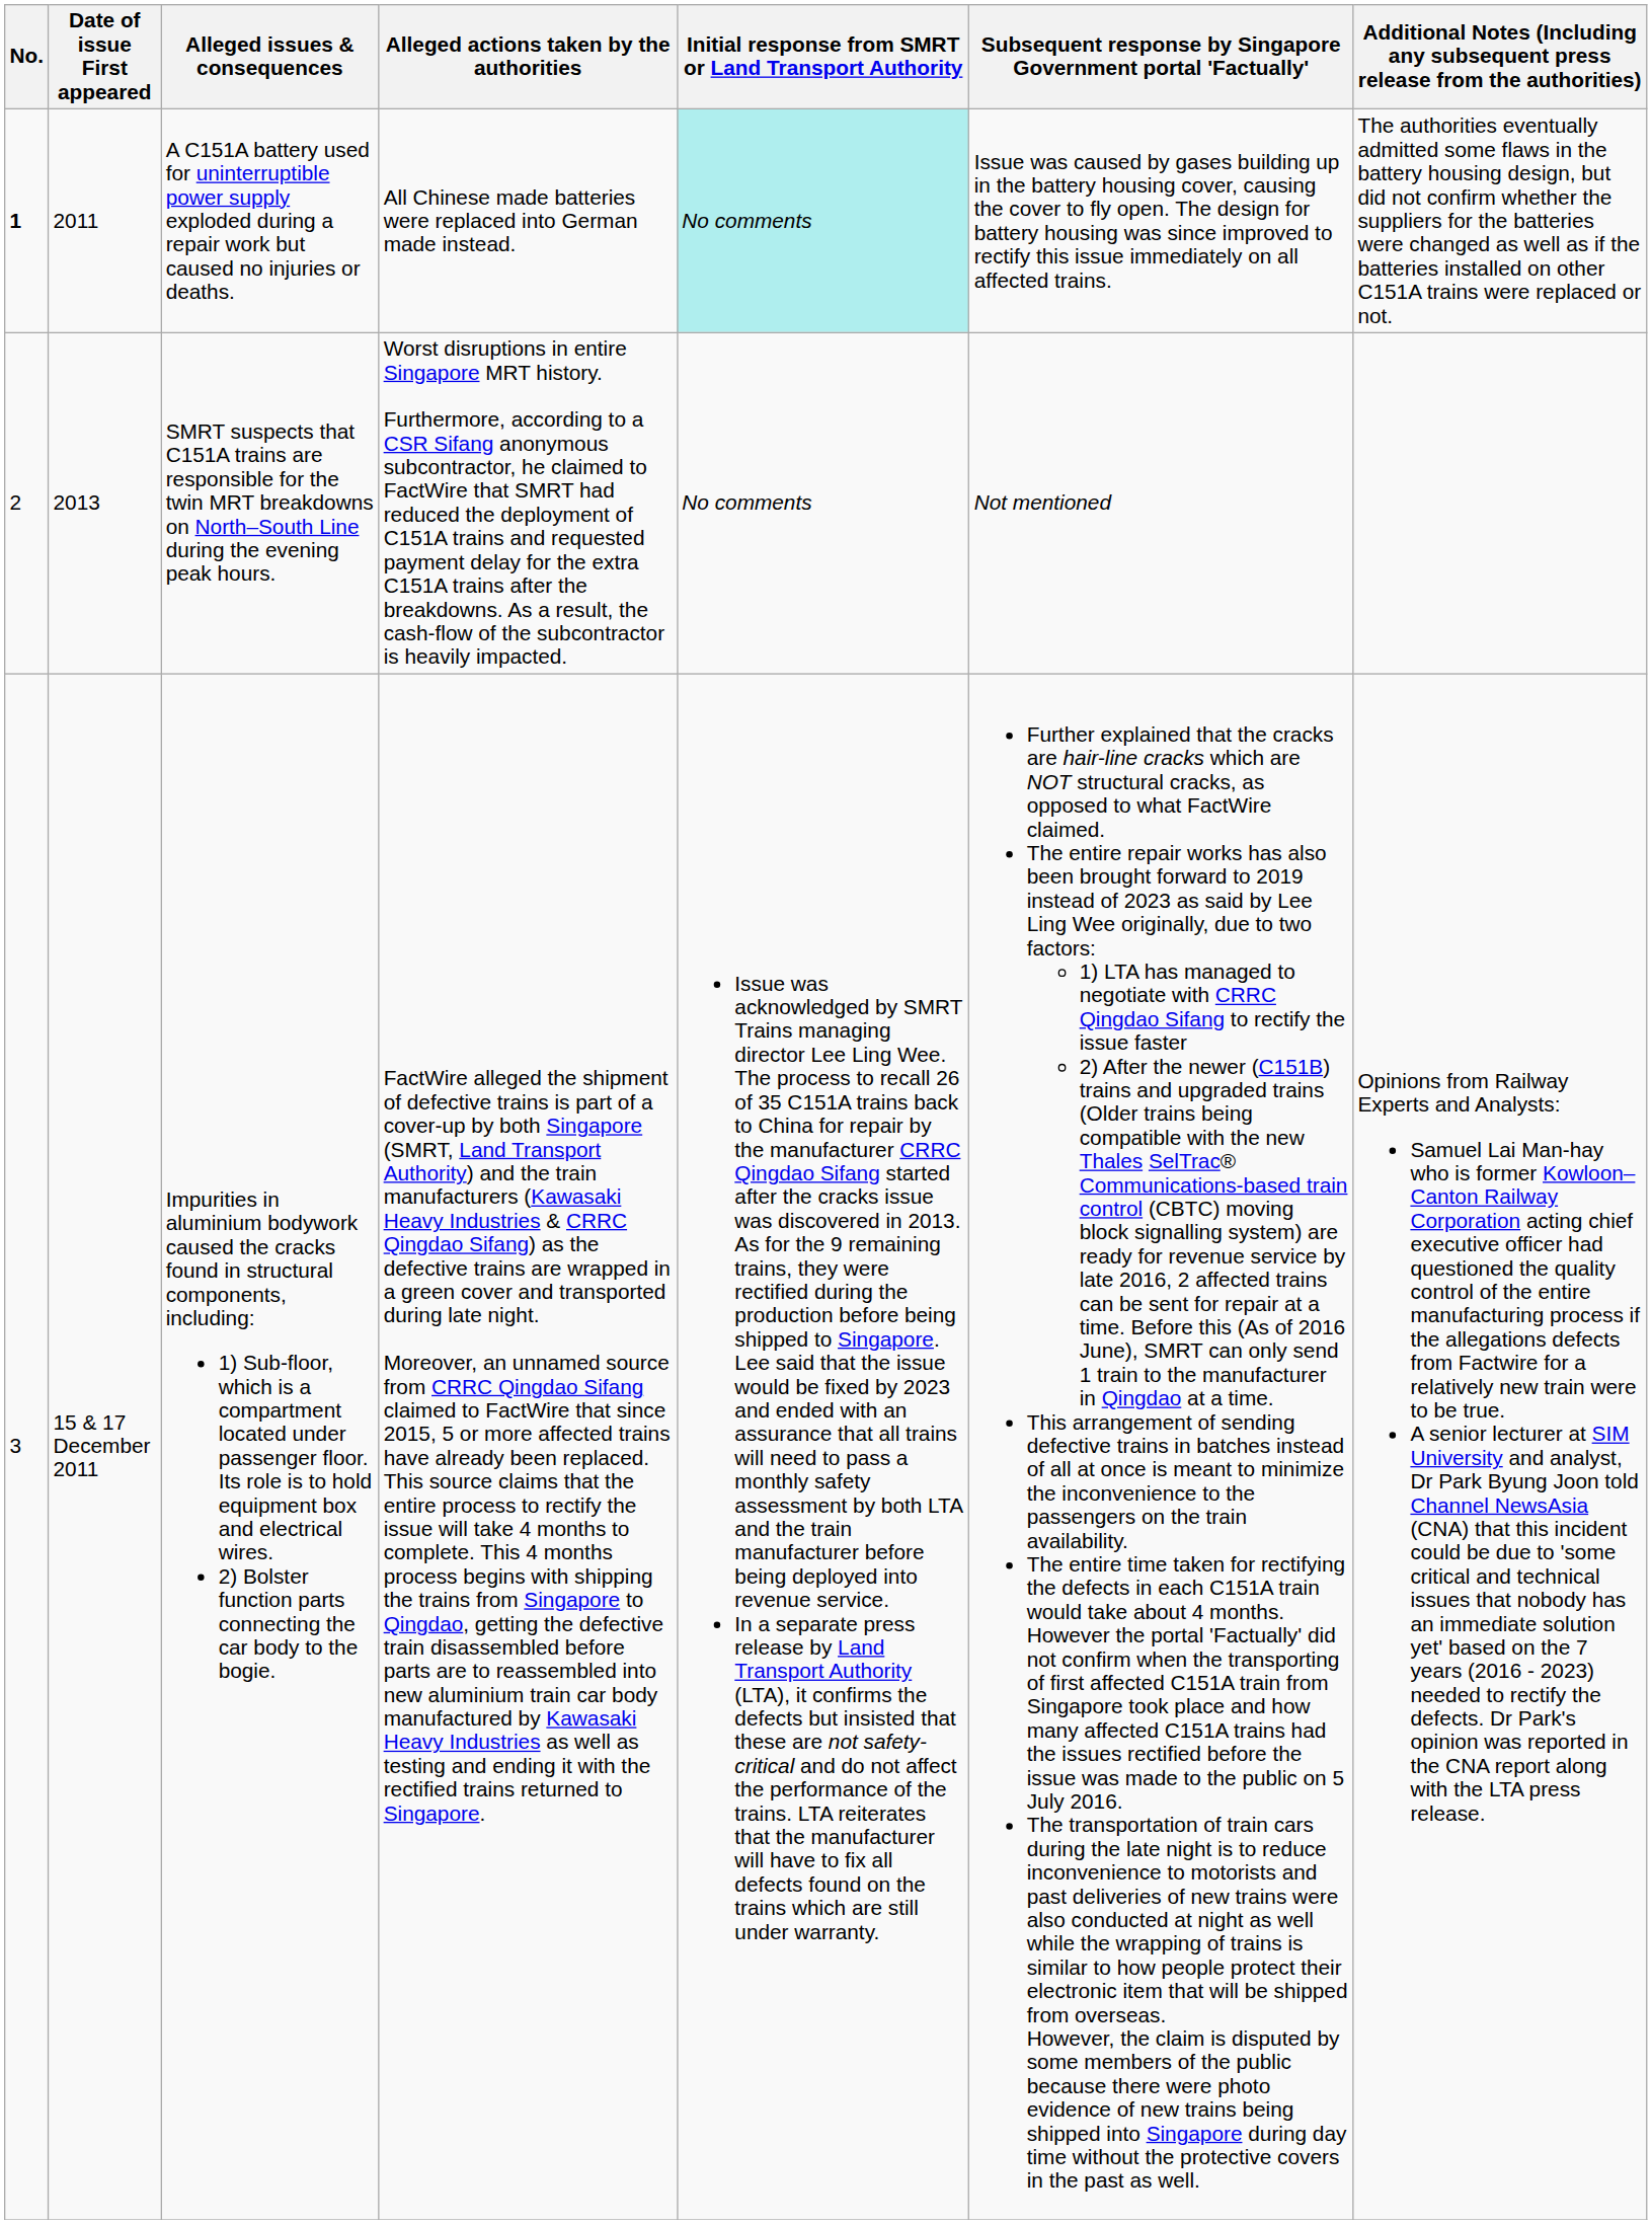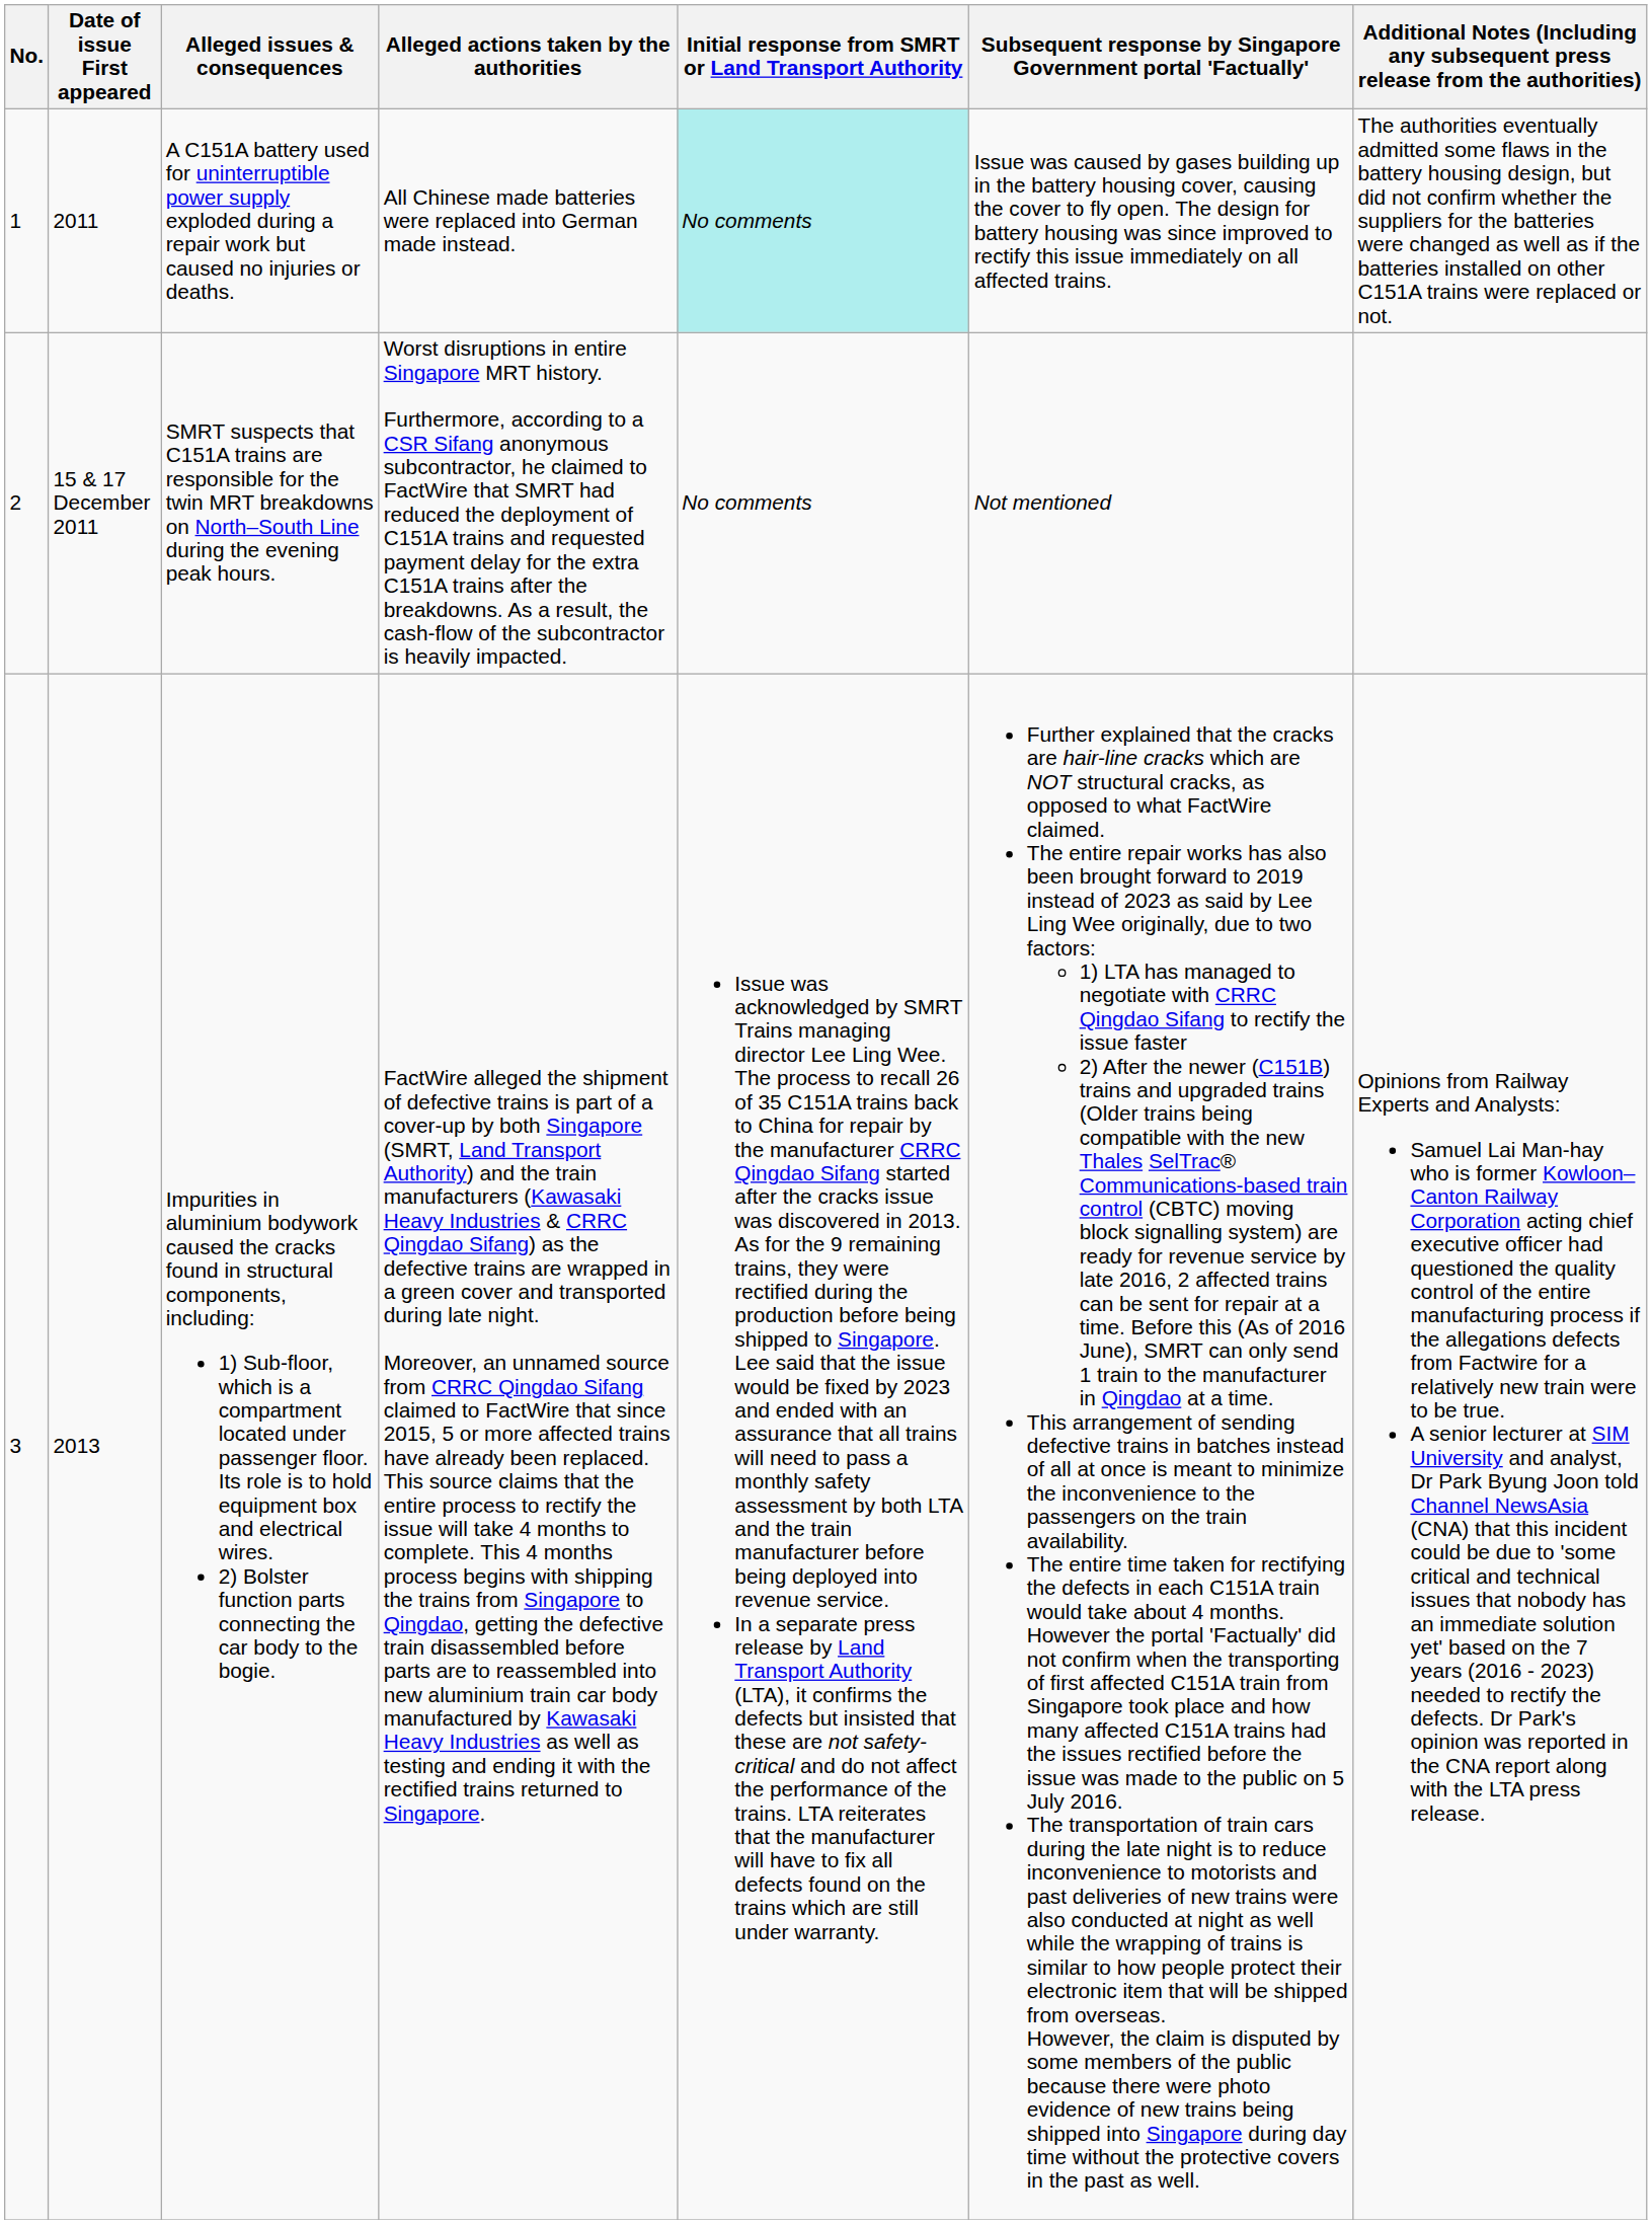row 2 | No.: bold -> normal
row 3 | Date of issue First appeared: 2013 -> 15 & 17 December 2011
row 4 | Date of issue First appeared: 15 & 17 December 2011 -> 2013
